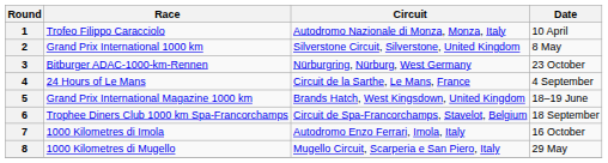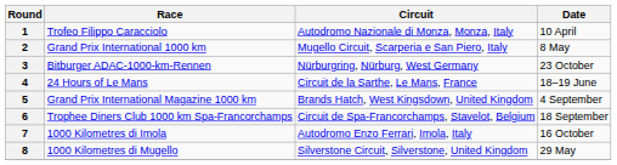2 | Circuit: Silverstone Circuit, Silverstone, United Kingdom -> Mugello Circuit, Scarperia e San Piero, Italy
4 | Date: 4 September -> 18–19 June
5 | Date: 18–19 June -> 4 September
8 | Circuit: Mugello Circuit, Scarperia e San Piero, Italy -> Silverstone Circuit, Silverstone, United Kingdom
